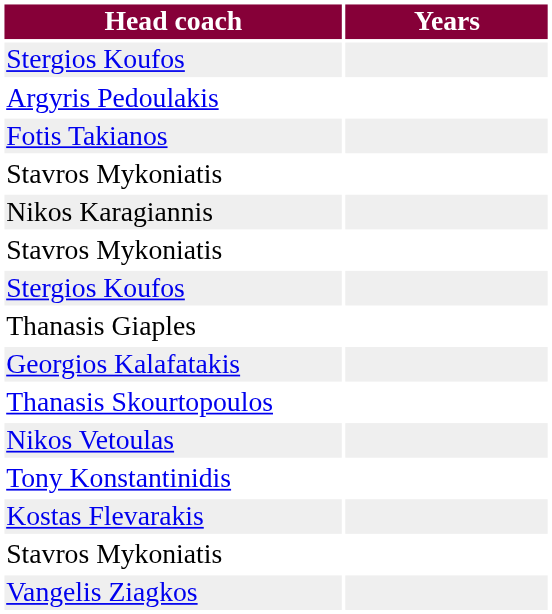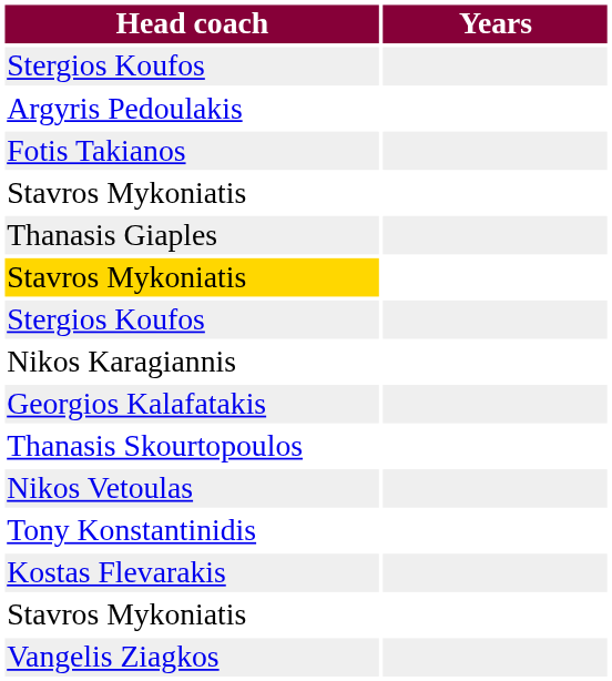row 6 | Head coach: Nikos Karagiannis -> Thanasis Giaples
row 7 | Head coach: no background -> gold background
row 9 | Head coach: Thanasis Giaples -> Nikos Karagiannis
